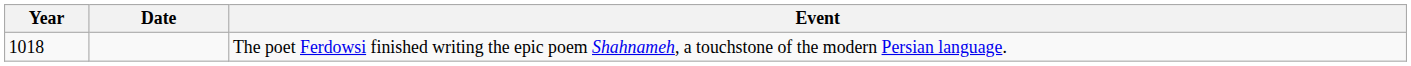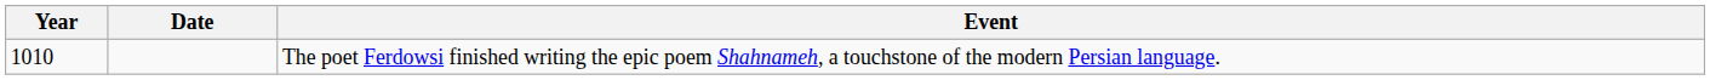row 2 | Year: 1018 -> 1010
